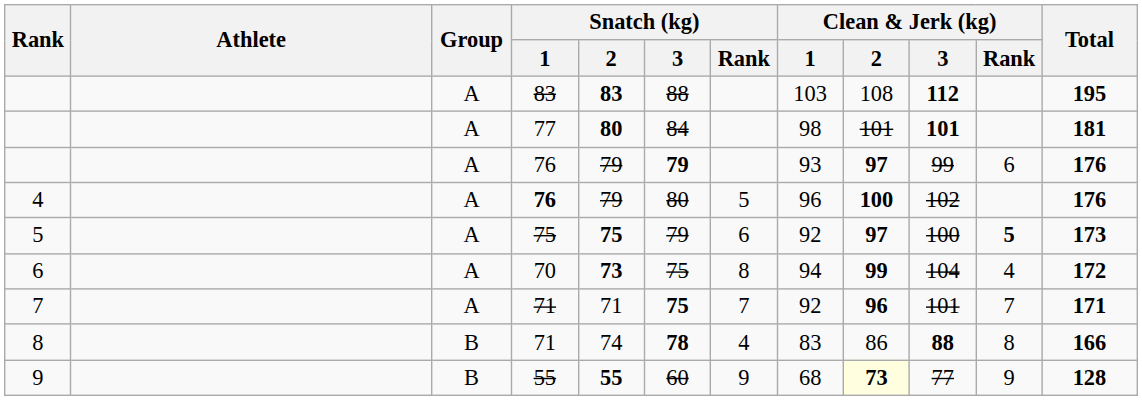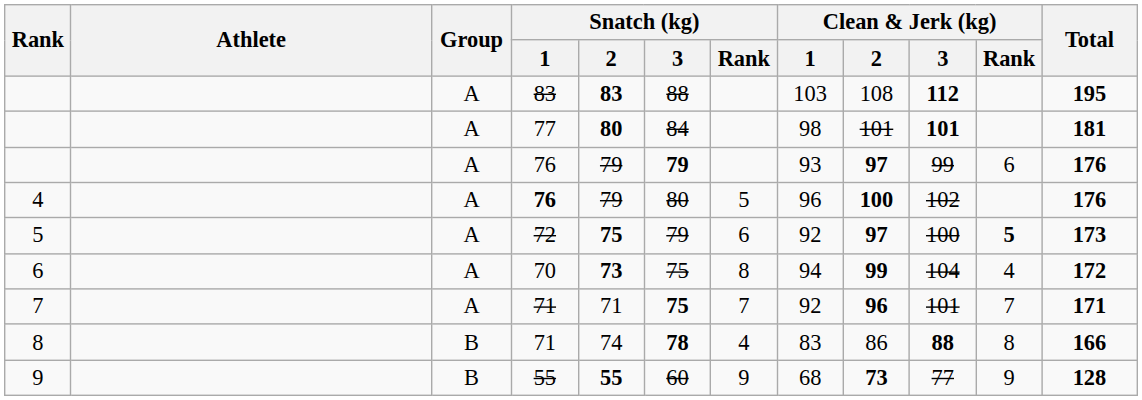row 7 | Snatch (kg) / 1: 75 -> 72
row 11 | Clean & Jerk (kg) / 2: lightyellow background -> no background
